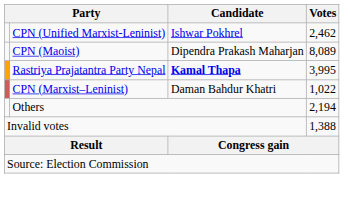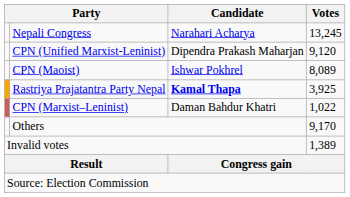+ row: Nepali Congress | Narahari Acharya | 13,245
CPN (Unified Marxist-Leninist) | Candidate: Ishwar Pokhrel -> Dipendra Prakash Maharjan
CPN (Unified Marxist-Leninist) | Votes: 2,462 -> 9,120
CPN (Maoist) | Candidate: Dipendra Prakash Maharjan -> Ishwar Pokhrel
Rastriya Prajatantra Party Nepal | Votes: 3,995 -> 3,925
Others | Votes: 2,194 -> 9,170
Invalid votes | Votes: 1,388 -> 1,389
